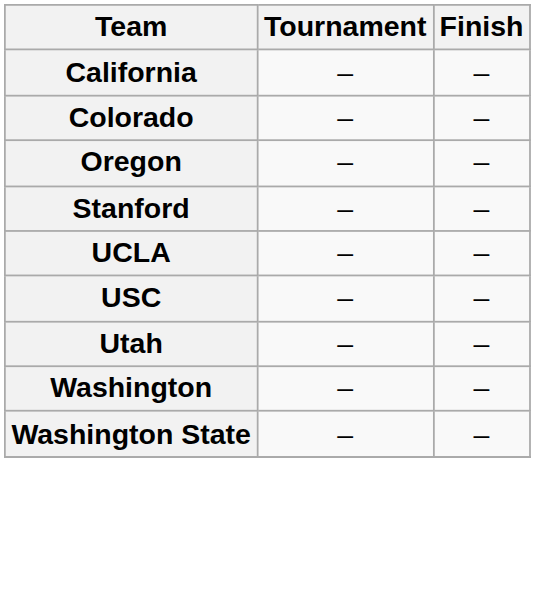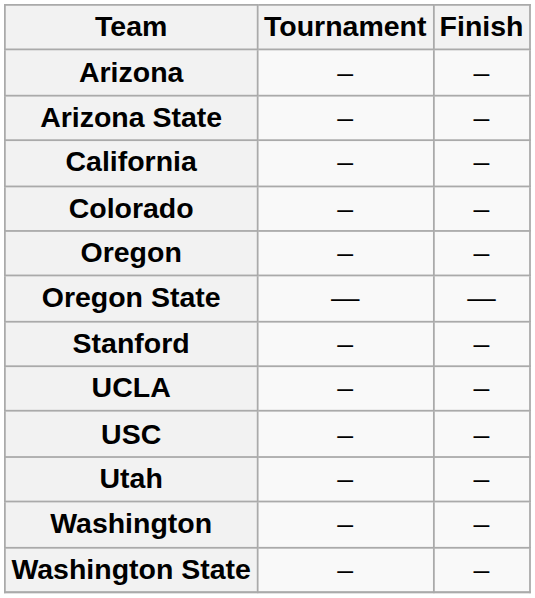+ row: Arizona | – | –
+ row: Arizona State | – | –
+ row: Oregon State | — | —
